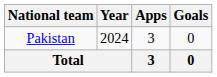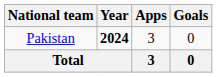Pakistan | Year: normal -> bold
